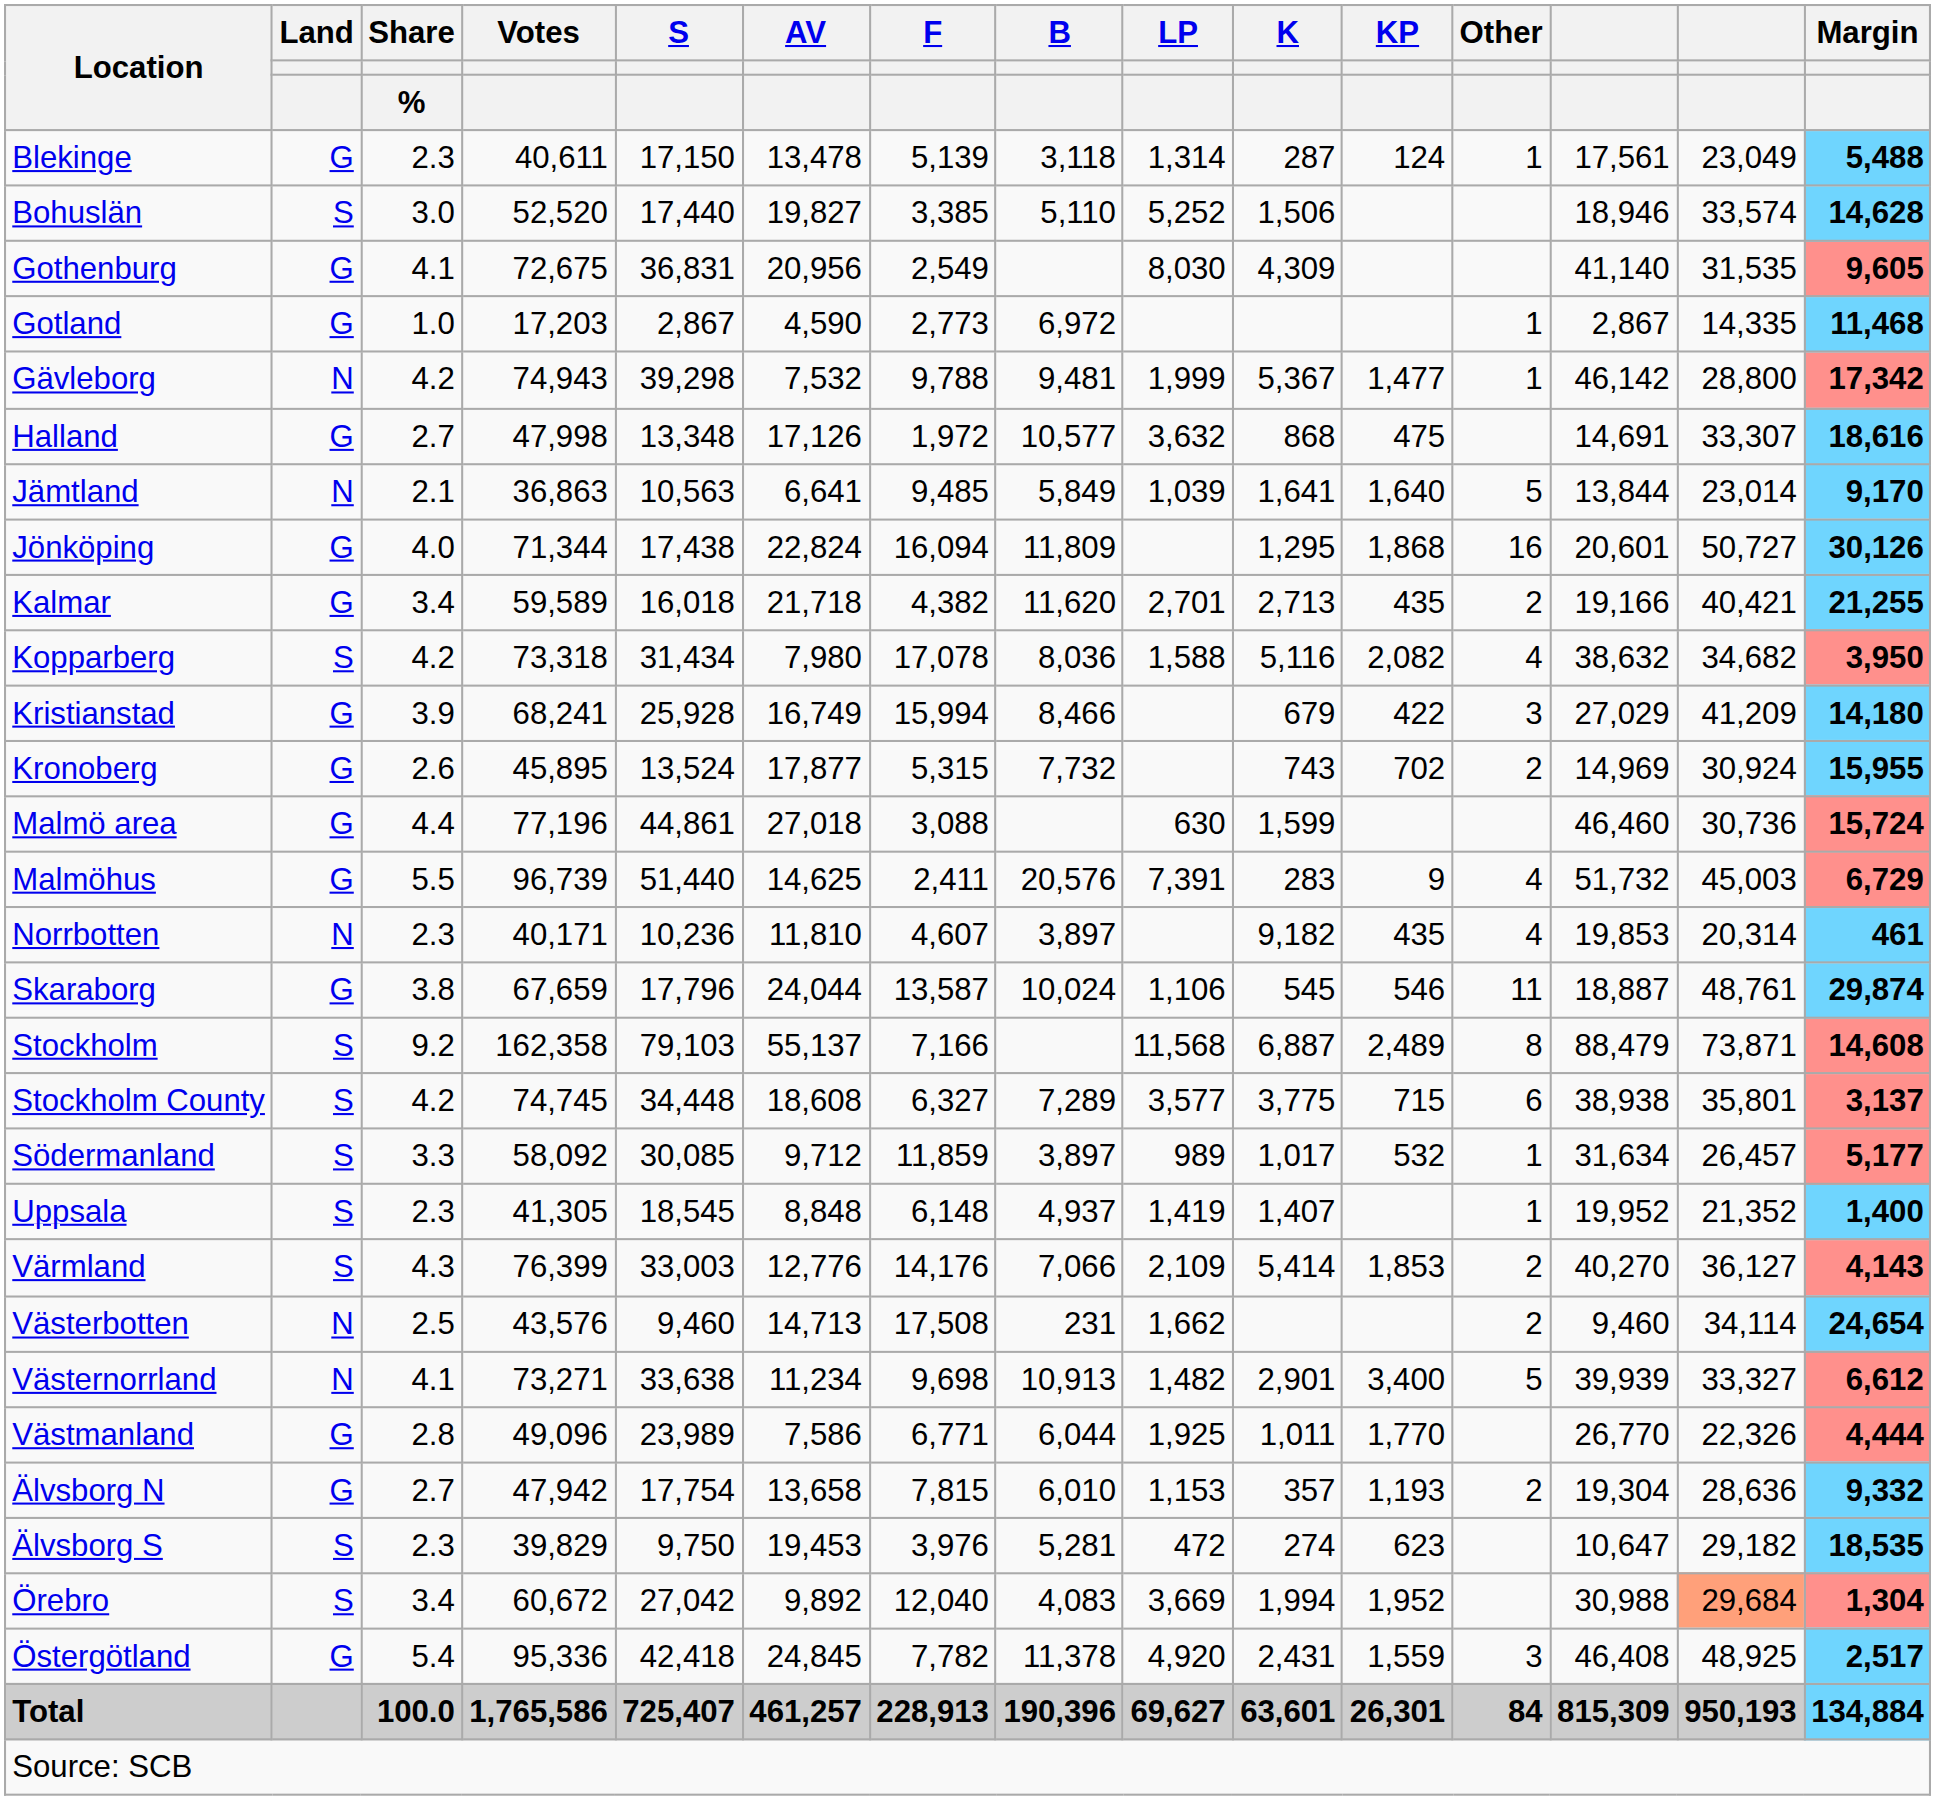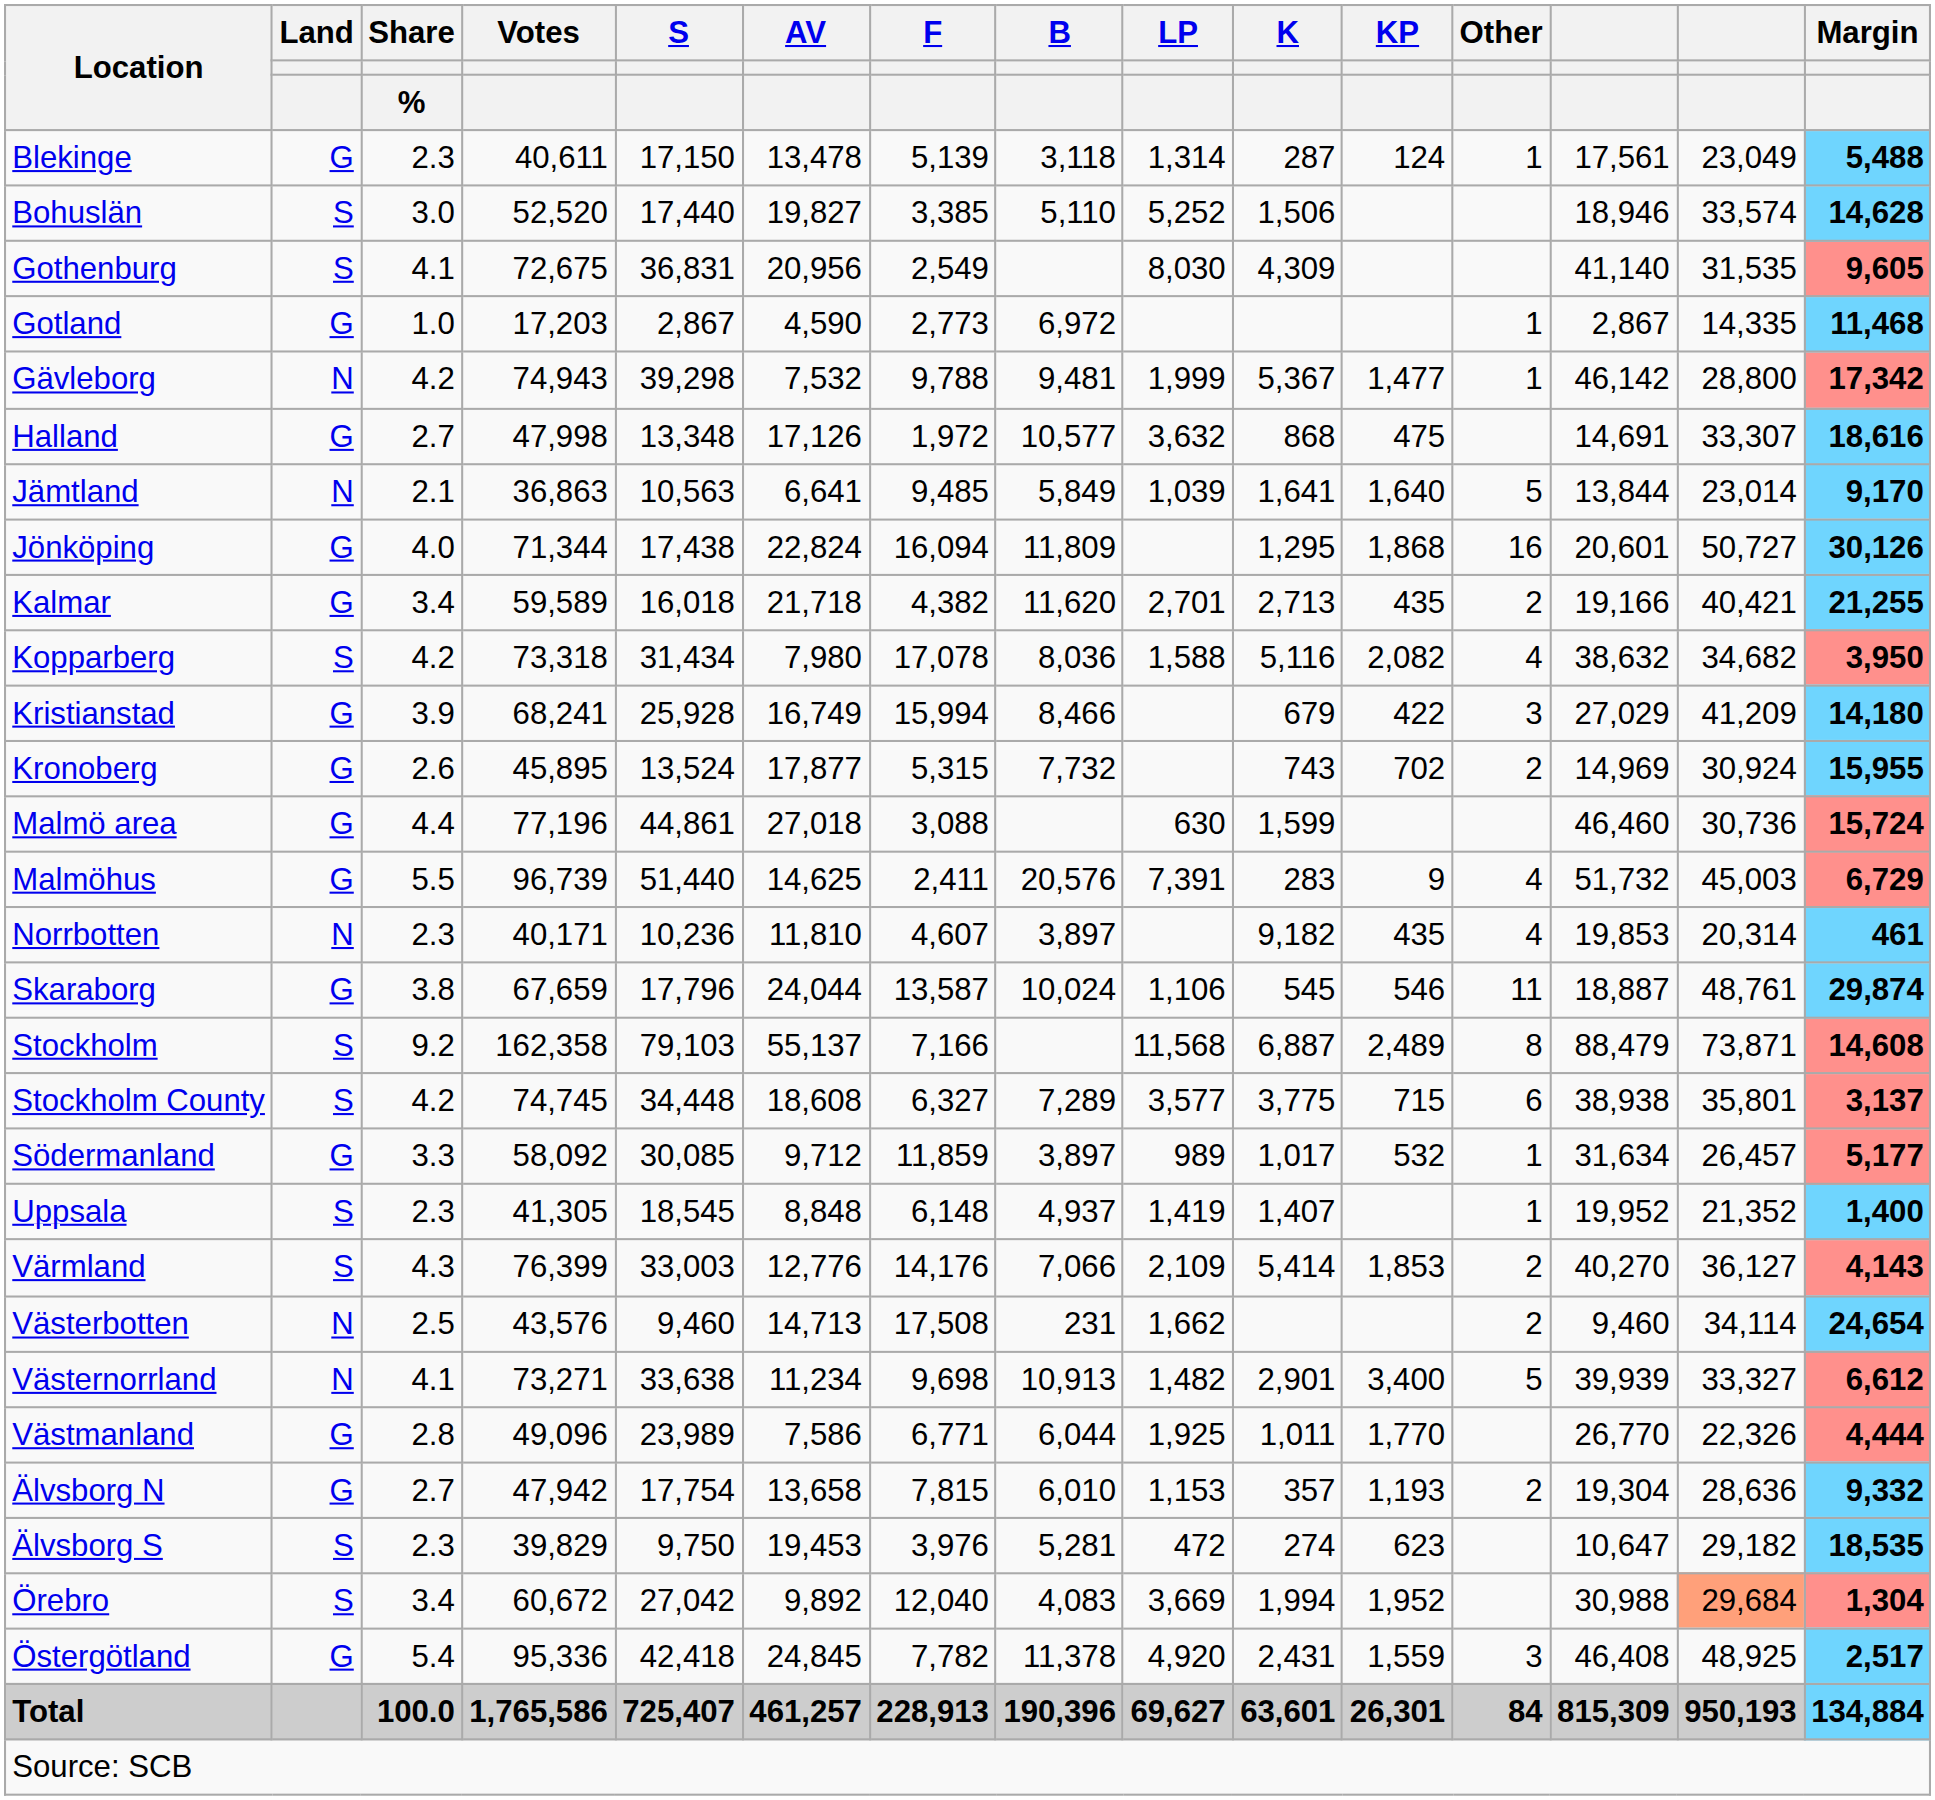Gothenburg | Land: G -> S
Södermanland | Land: S -> G
